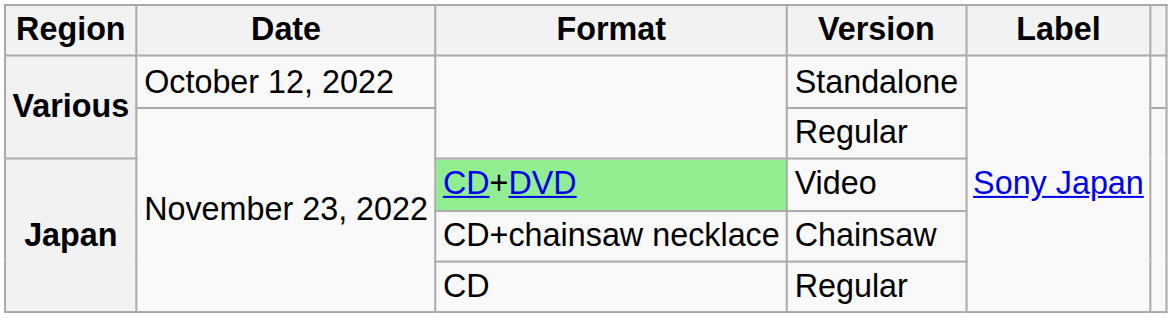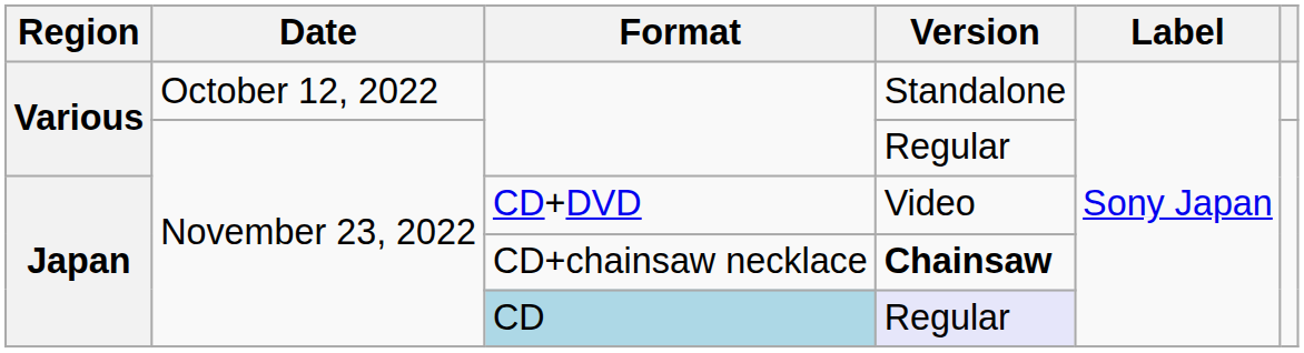CD+DVD | Format: lightgreen background -> no background
CD+chainsaw necklace | Version: normal -> bold
CD | Format: no background -> lightblue background
CD | Version: no background -> lavender background
